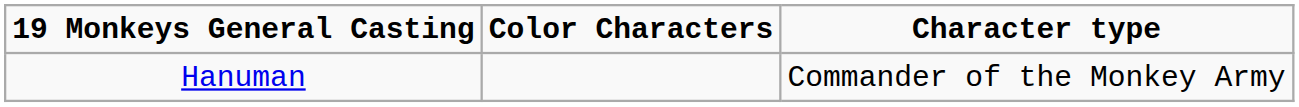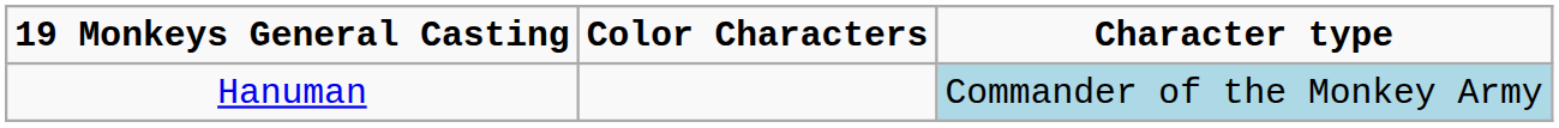Hanuman | column 3: no background -> lightblue background
